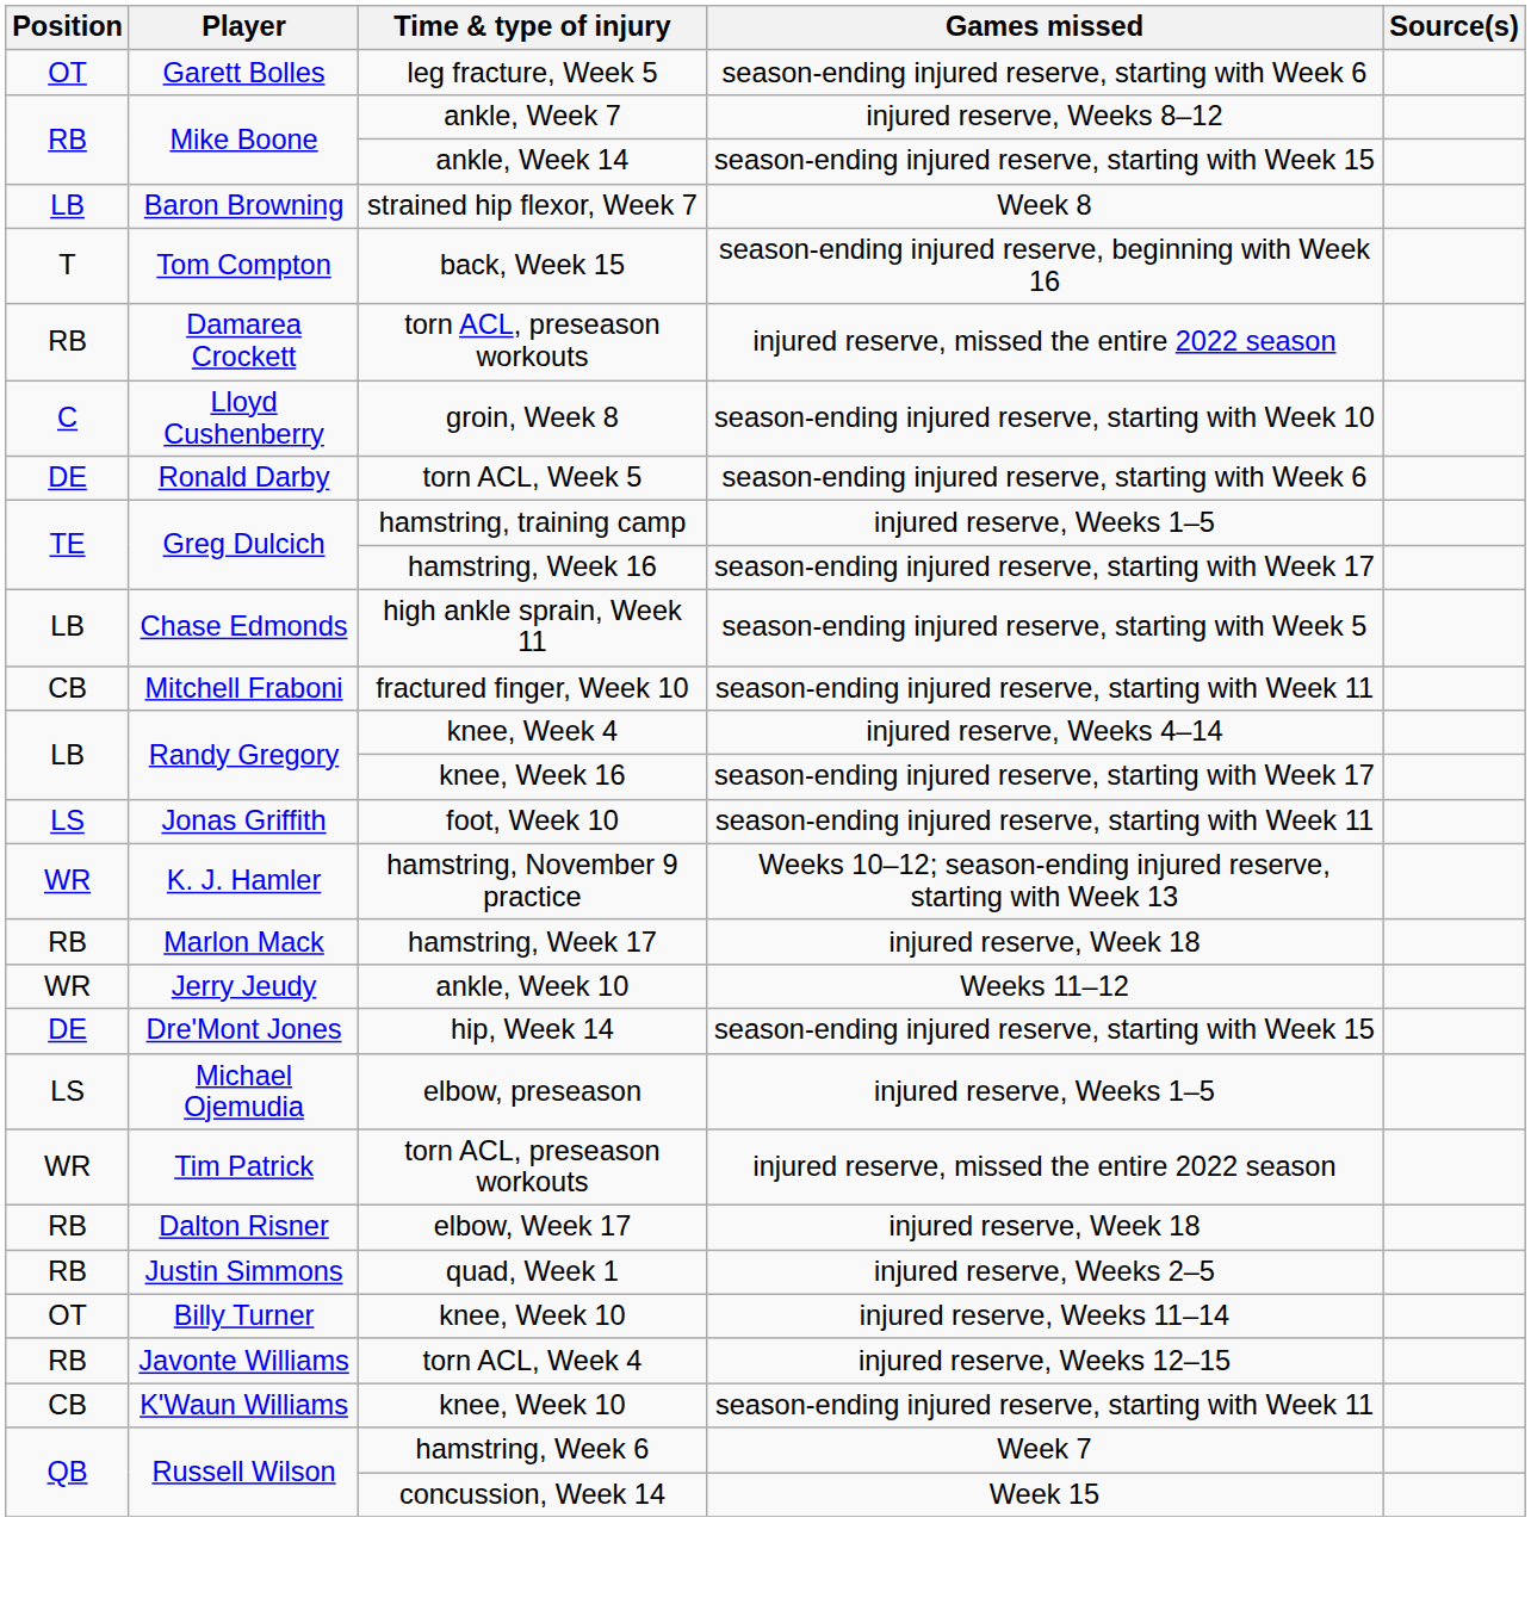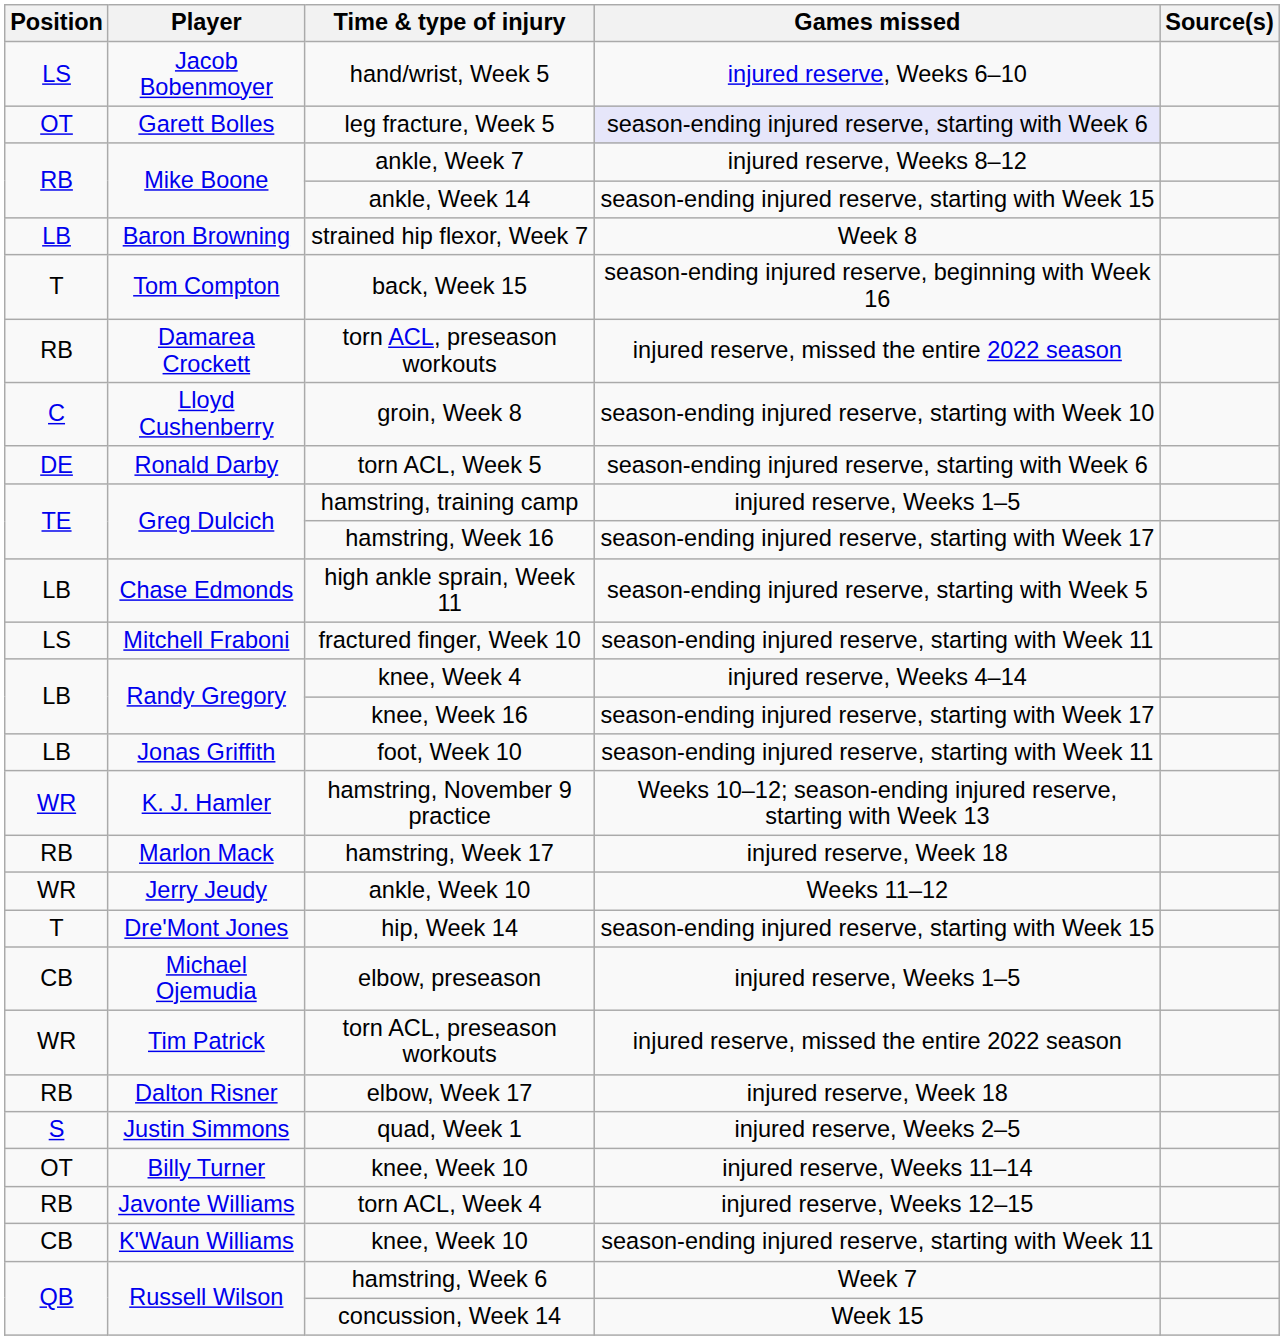+ row: LS | Jacob Bobenmoyer | hand/wrist, Week 5 | injured reserve, Weeks 6–10
leg fracture, Week 5 | Games missed: no background -> lavender background
fractured finger, Week 10 | Position: CB -> LS
foot, Week 10 | Position: LS -> LB
hip, Week 14 | Position: DE -> T
elbow, preseason | Position: LS -> CB
quad, Week 1 | Position: RB -> S
